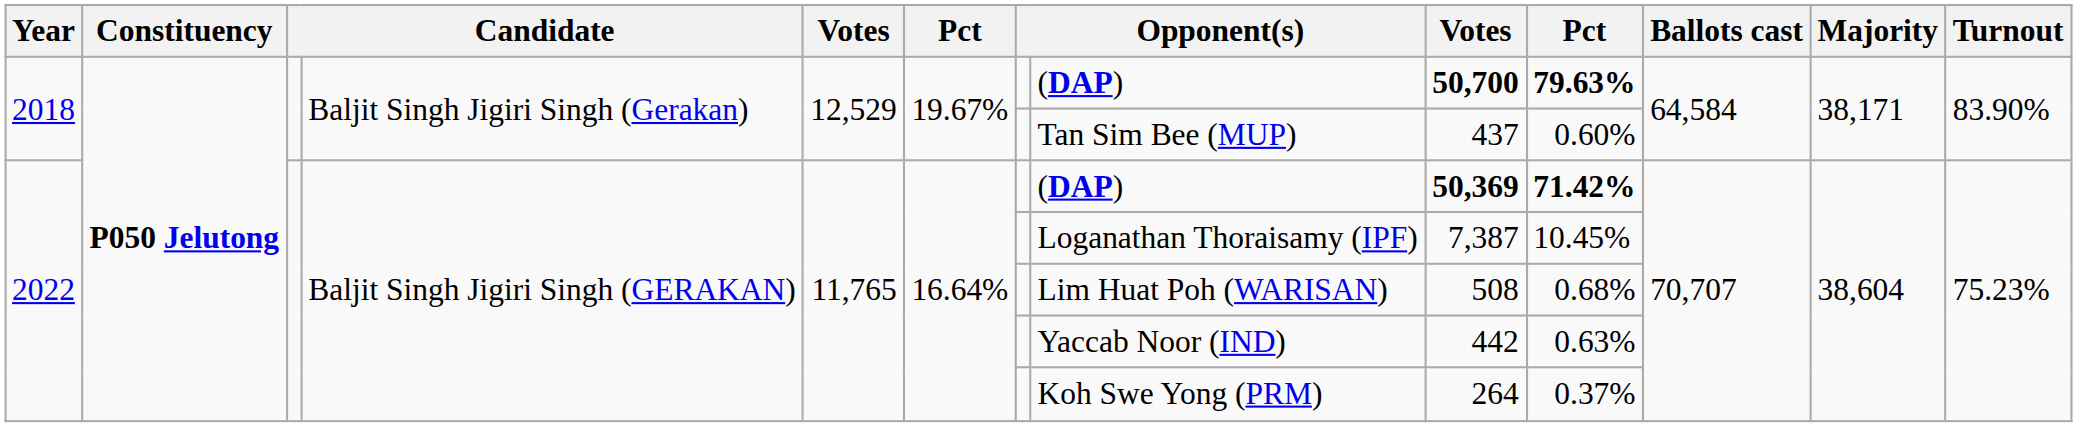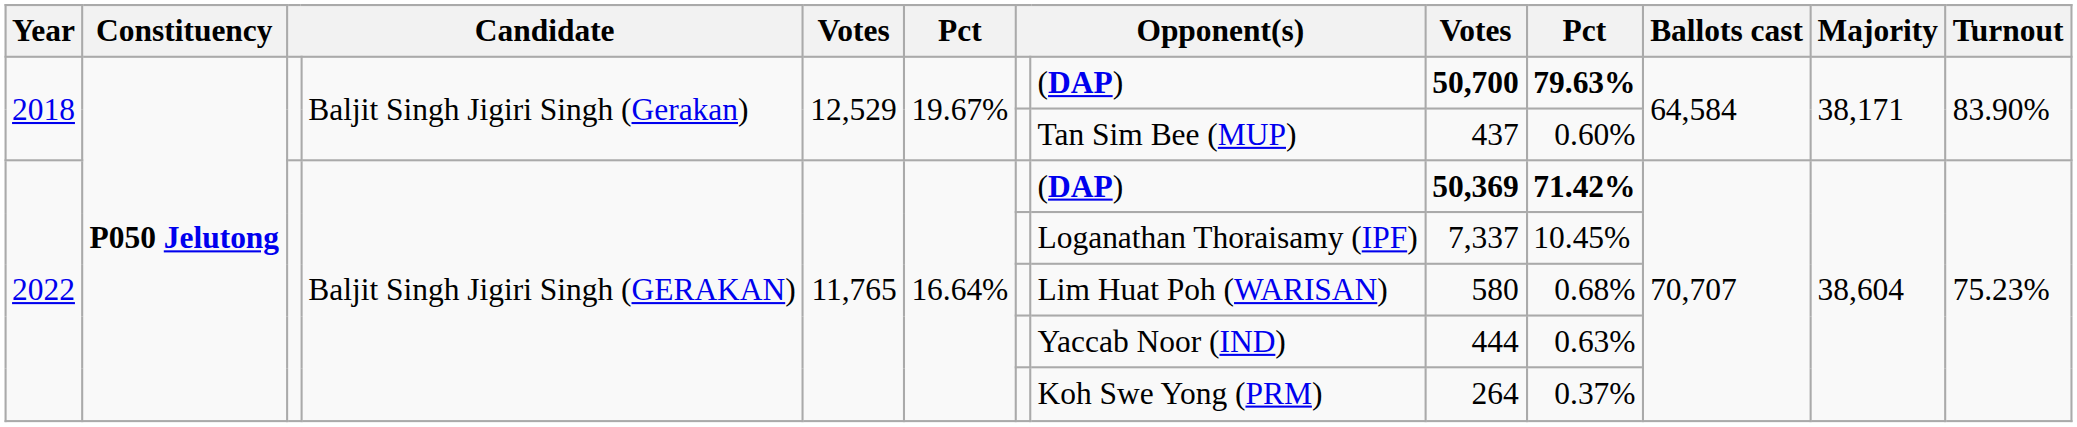row 5 | column 9: 7,387 -> 7,337
row 6 | column 9: 508 -> 580
row 7 | column 9: 442 -> 444
